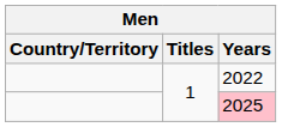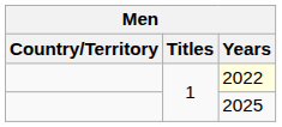2022 | Years: no background -> lightyellow background
2025 | Years: pink background -> no background
